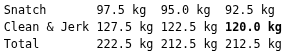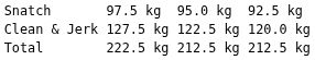Clean & Jerk | column 4: bold -> normal
